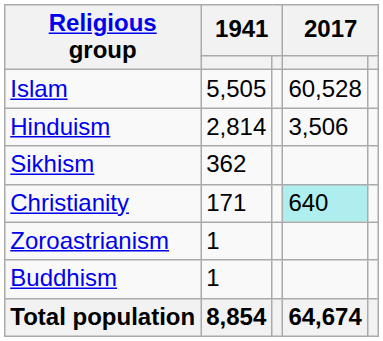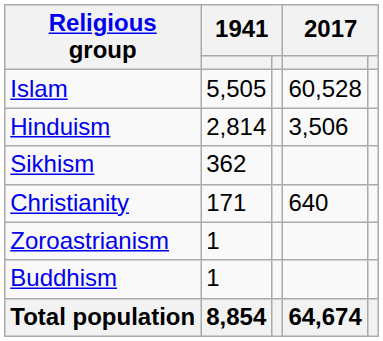Christianity | column 4: paleturquoise background -> no background
